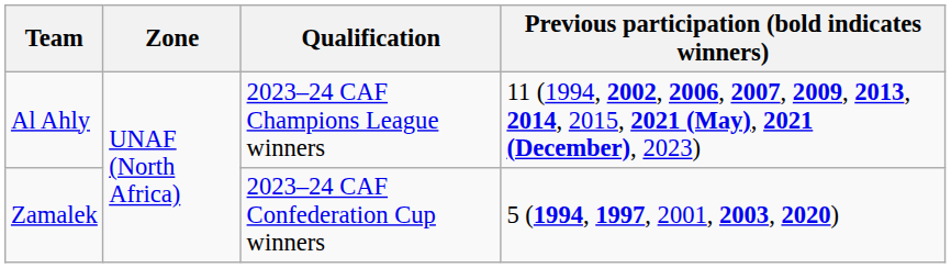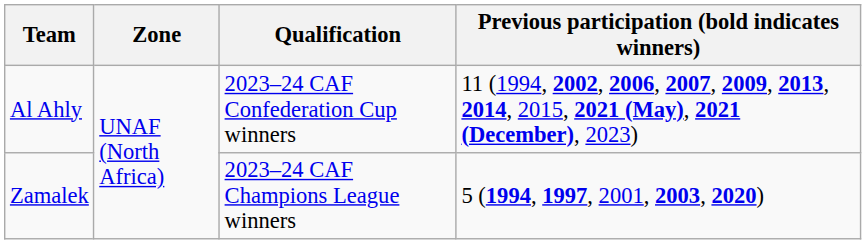Al Ahly | Qualification: 2023–24 CAF Champions League winners -> 2023–24 CAF Confederation Cup winners
Zamalek | Qualification: 2023–24 CAF Confederation Cup winners -> 2023–24 CAF Champions League winners
